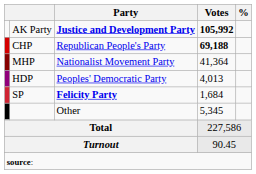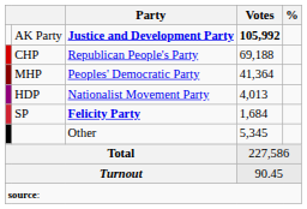CHP | Votes: bold -> normal
MHP | Party: Nationalist Movement Party -> Peoples' Democratic Party
HDP | Party: Peoples' Democratic Party -> Nationalist Movement Party
